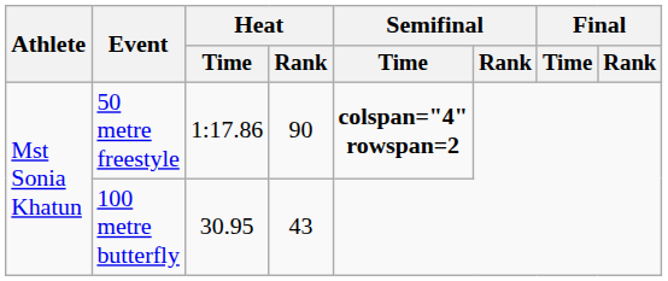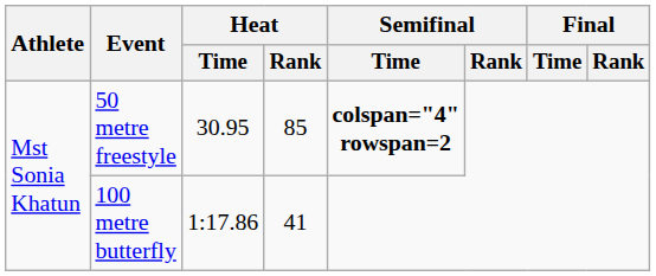50 metre freestyle | Heat / Time: 1:17.86 -> 30.95
50 metre freestyle | Heat / Rank: 90 -> 85
100 metre butterfly | Heat / Time: 30.95 -> 1:17.86
100 metre butterfly | Heat / Rank: 43 -> 41
